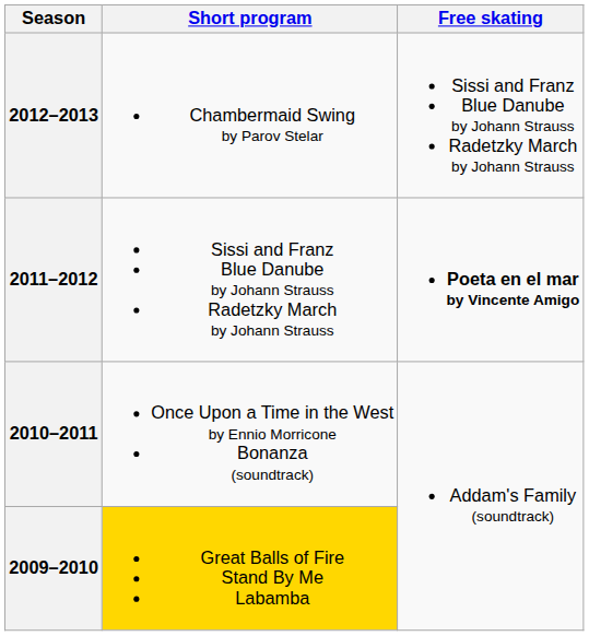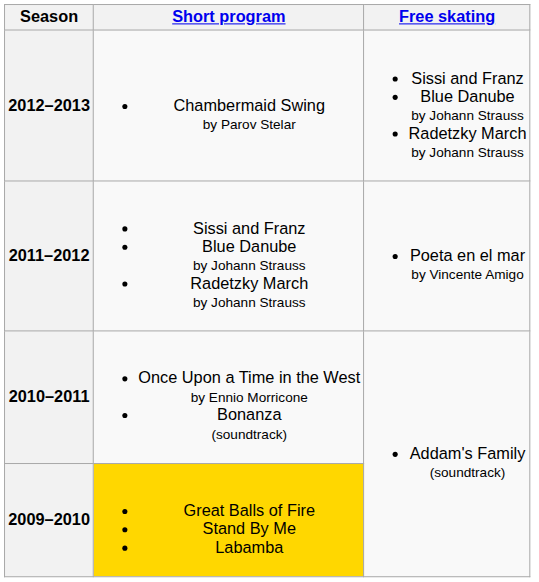2011–2012 | Free skating: bold -> normal
